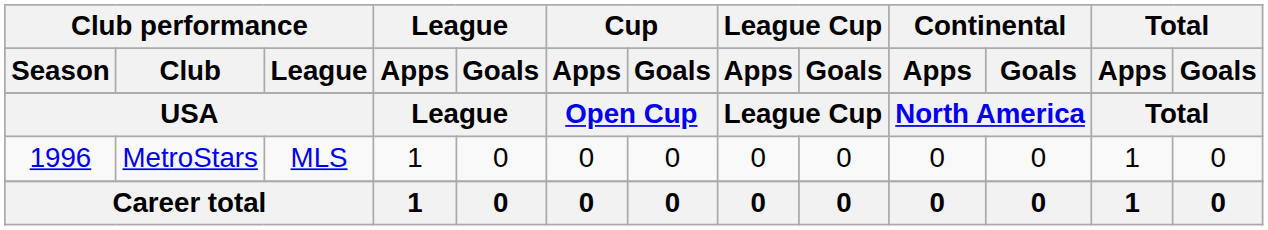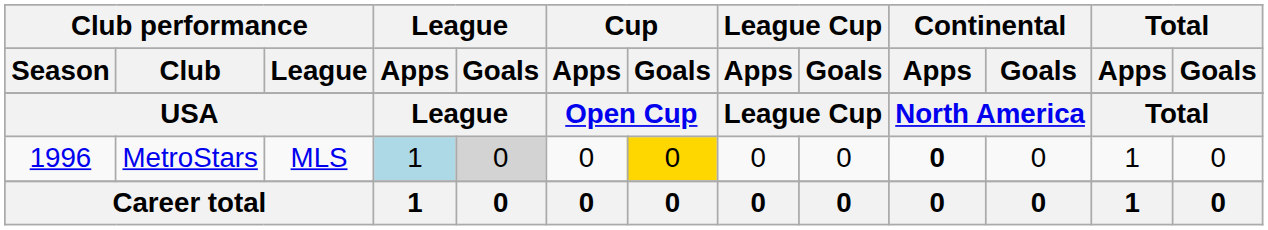MetroStars | League / Apps: no background -> lightblue background
MetroStars | League / Goals: no background -> lightgrey background
MetroStars | Cup / Goals: no background -> gold background
MetroStars | Continental / Apps: normal -> bold
